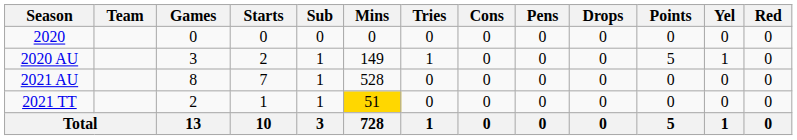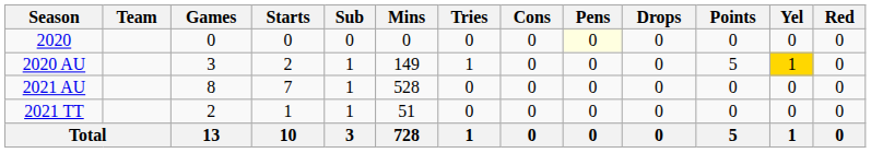2020 | Pens: no background -> lightyellow background
2020 AU | Yel: no background -> gold background
2021 TT | Mins: gold background -> no background
